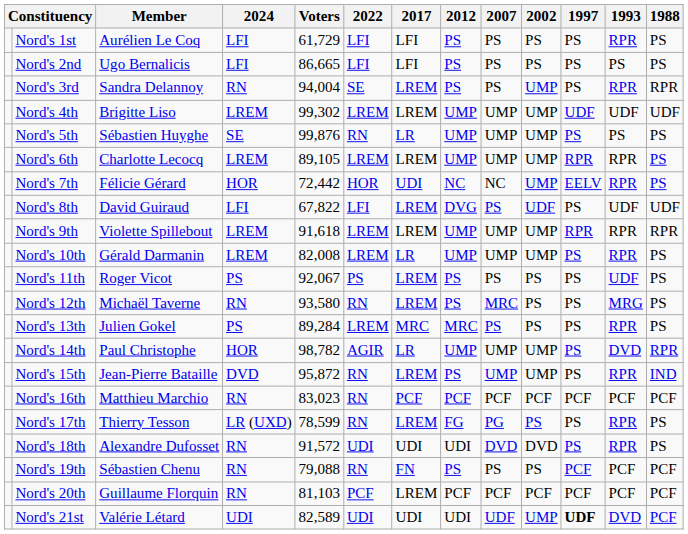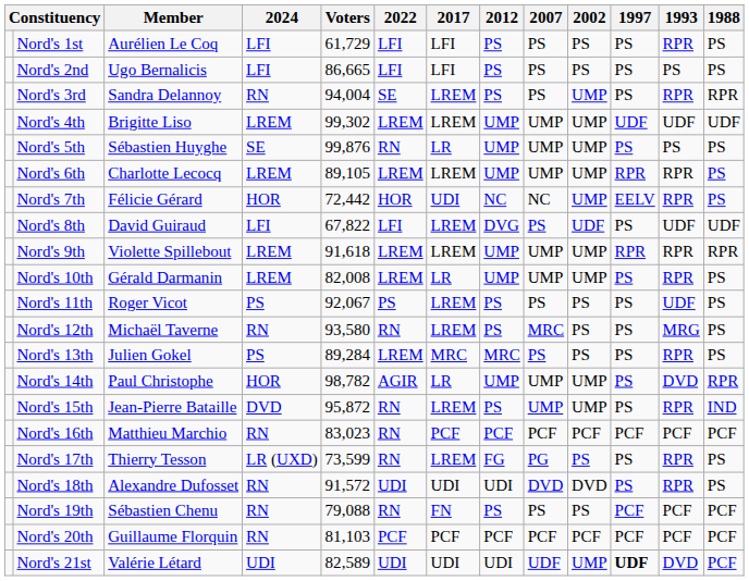Nord's 17th | Voters: 78,599 -> 73,599
Nord's 20th | 2017: LREM -> PCF
